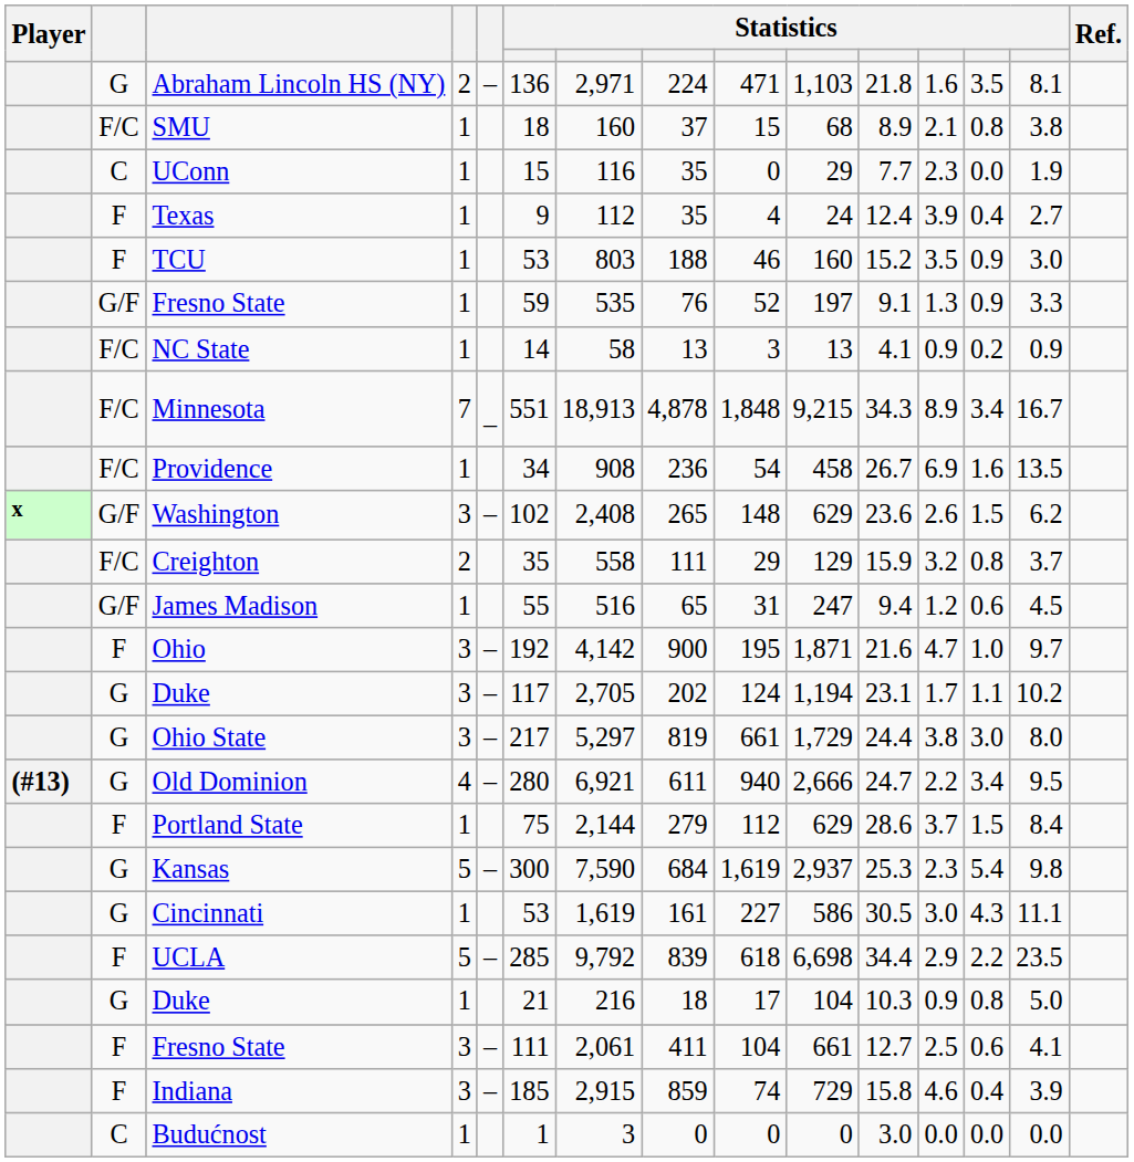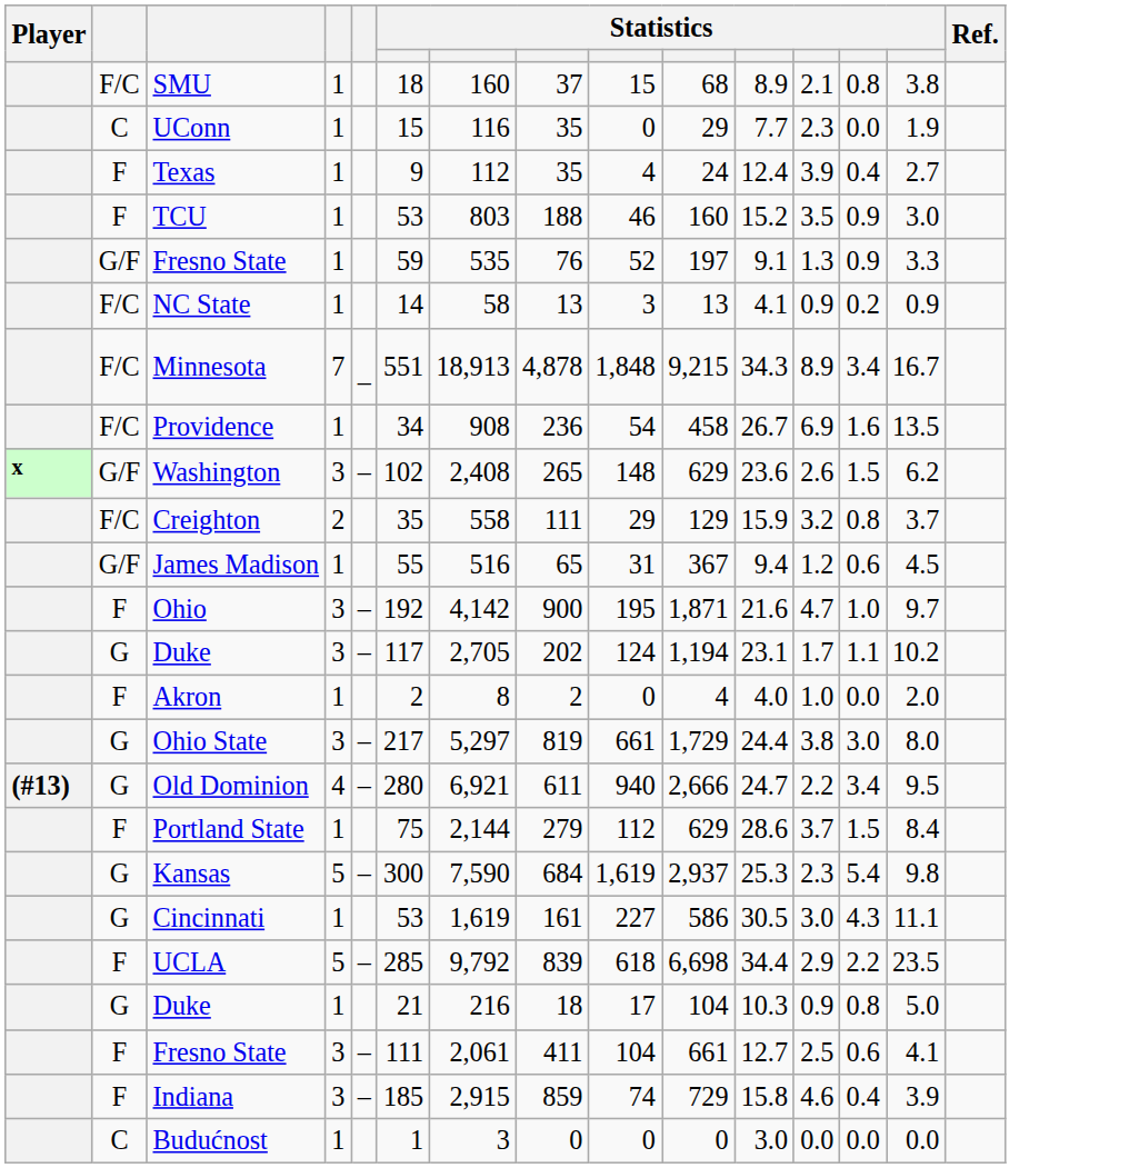- row: G | Abraham Lincoln HS (NY) | 2 | – | 136 | 2,971 | 224 | 471 | 1,103 | 21.8 | 1.6 | 3.5 | 8.1
James Madison | column 10: 247 -> 367
+ row: F | Akron | 1 | 2 | 8 | 2 | 0 | 4 | 4.0 | 1.0 | 0.0 | 2.0
